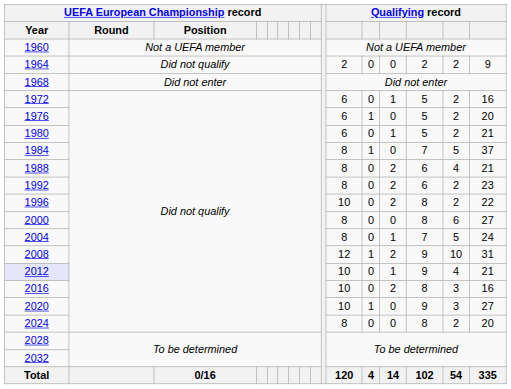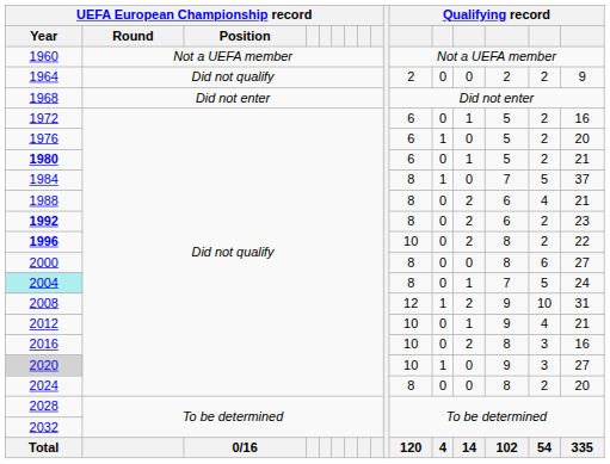1980 | UEFA European Championship record / Year: normal -> bold
1992 | UEFA European Championship record / Year: normal -> bold
1996 | UEFA European Championship record / Year: normal -> bold
2004 | UEFA European Championship record / Year: no background -> paleturquoise background
2012 | UEFA European Championship record / Year: lavender background -> no background
2020 | UEFA European Championship record / Year: no background -> lightgrey background
